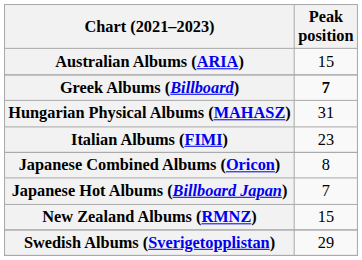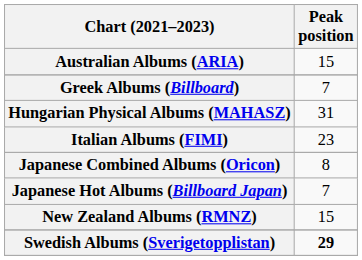Greek Albums (Billboard) | Peak position: bold -> normal
Swedish Albums (Sverigetopplistan) | Peak position: normal -> bold
